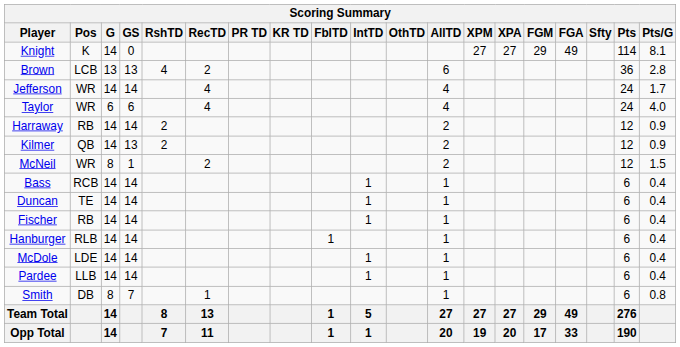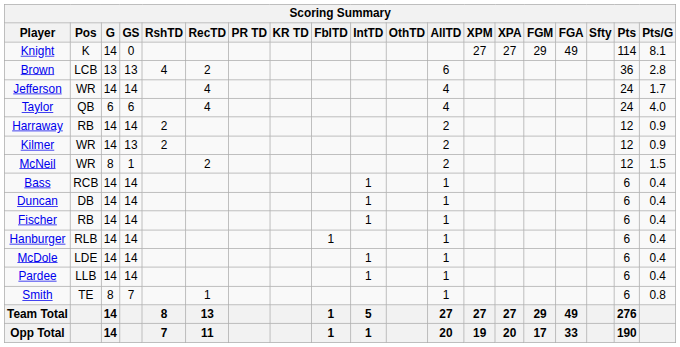Taylor | Pos: WR -> QB
Kilmer | Pos: QB -> WR
Duncan | Pos: TE -> DB
Smith | Pos: DB -> TE
